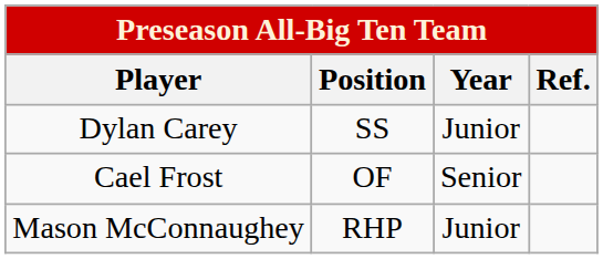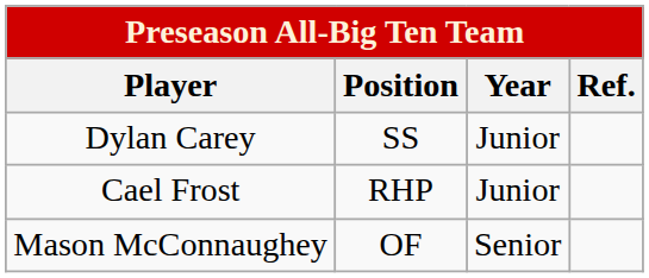Cael Frost | Position: OF -> RHP
Cael Frost | Year: Senior -> Junior
Mason McConnaughey | Position: RHP -> OF
Mason McConnaughey | Year: Junior -> Senior
